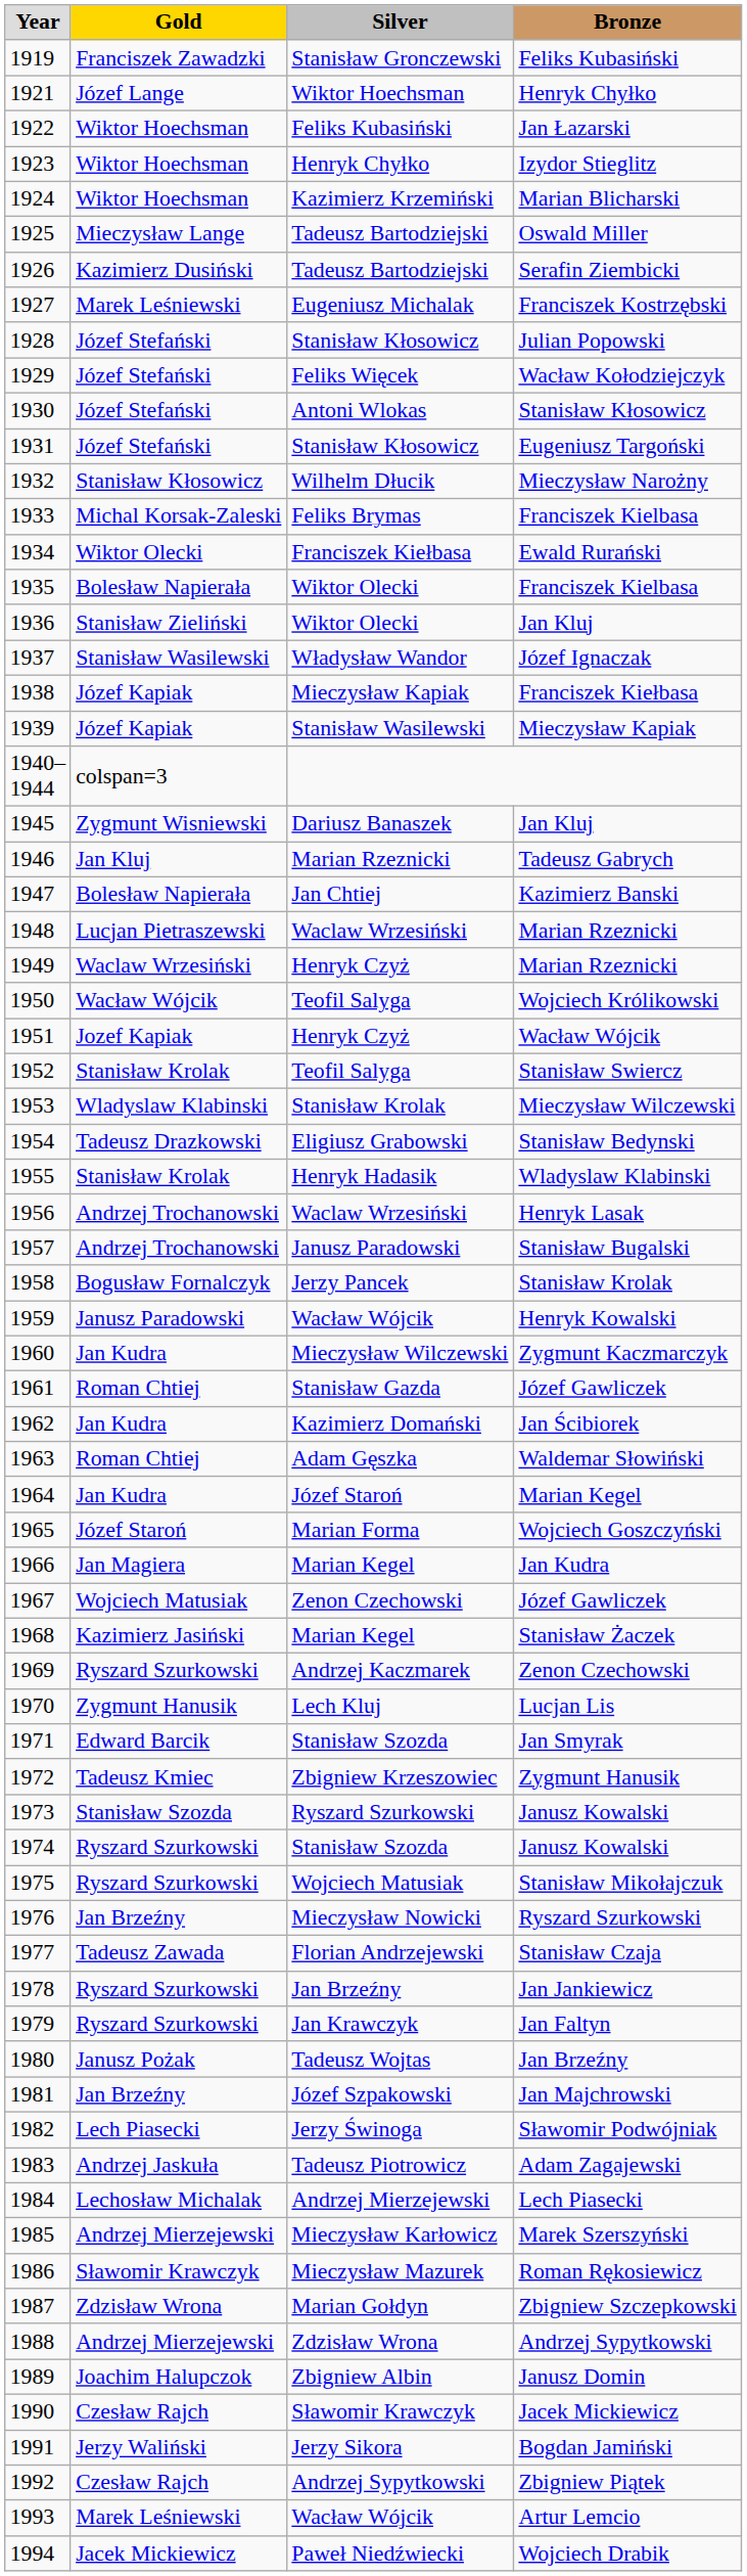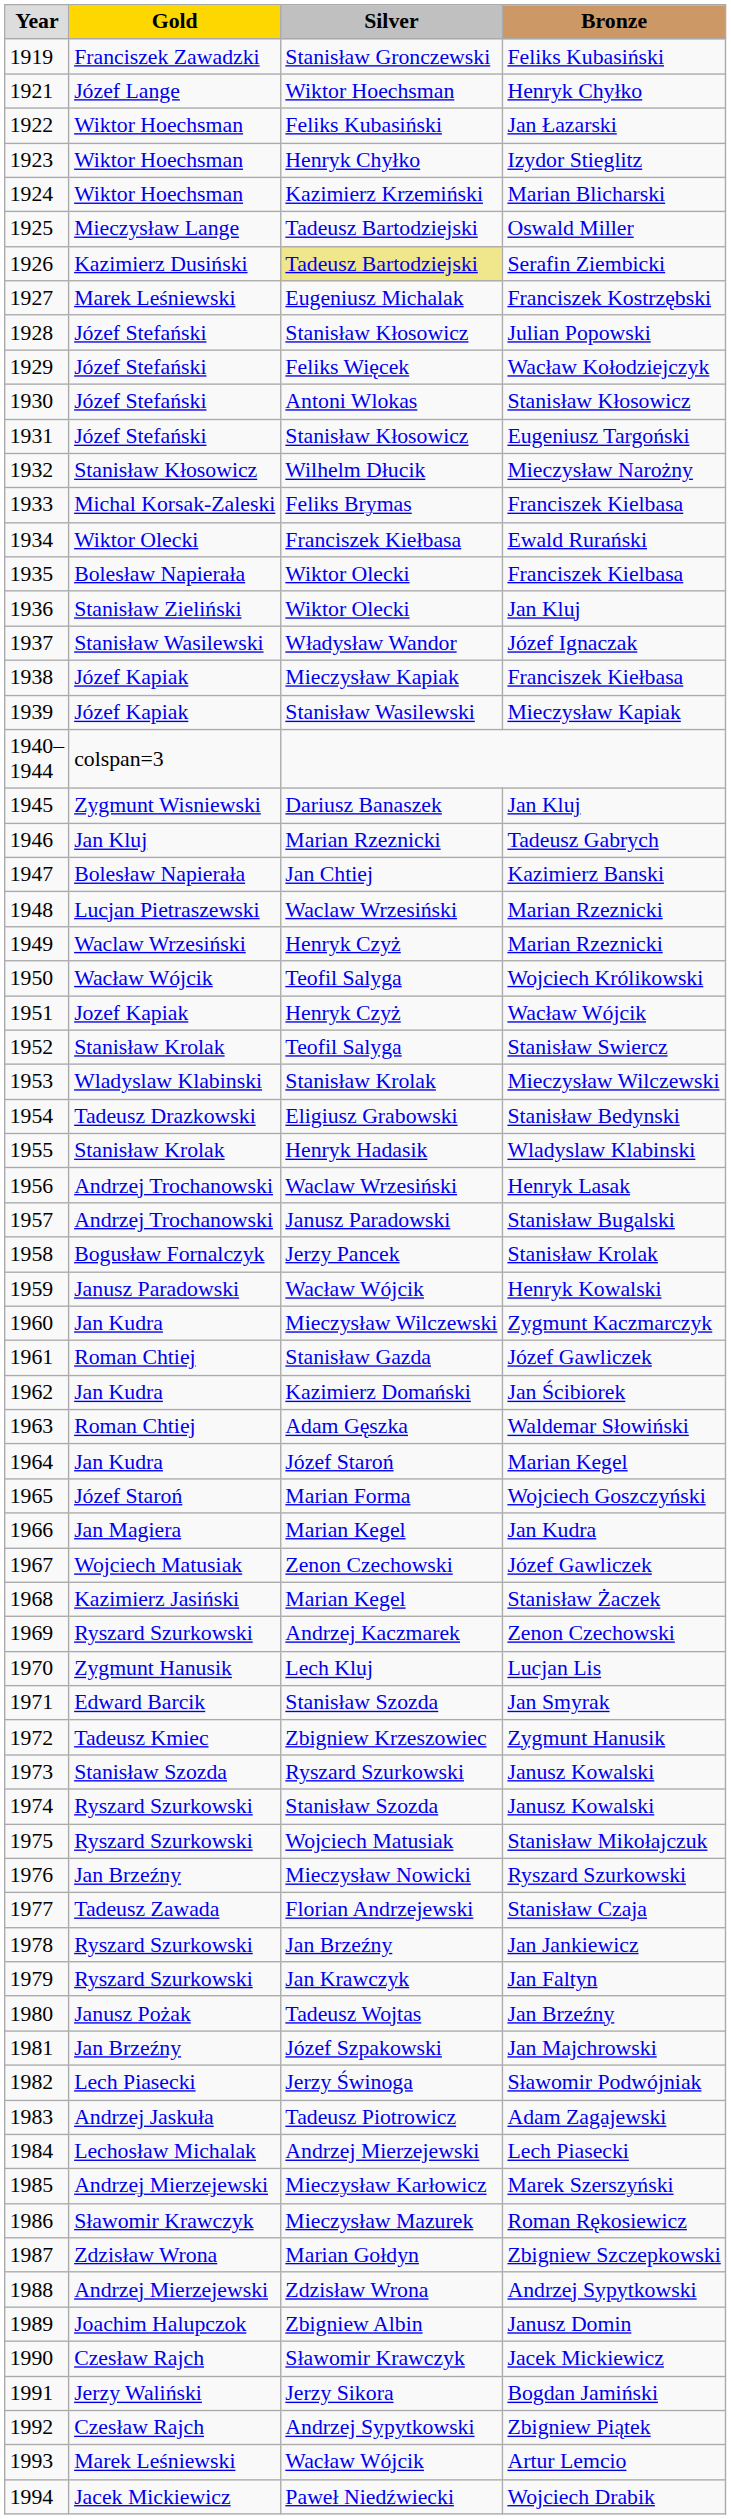Serafin Ziembicki | Silver: no background -> khaki background
